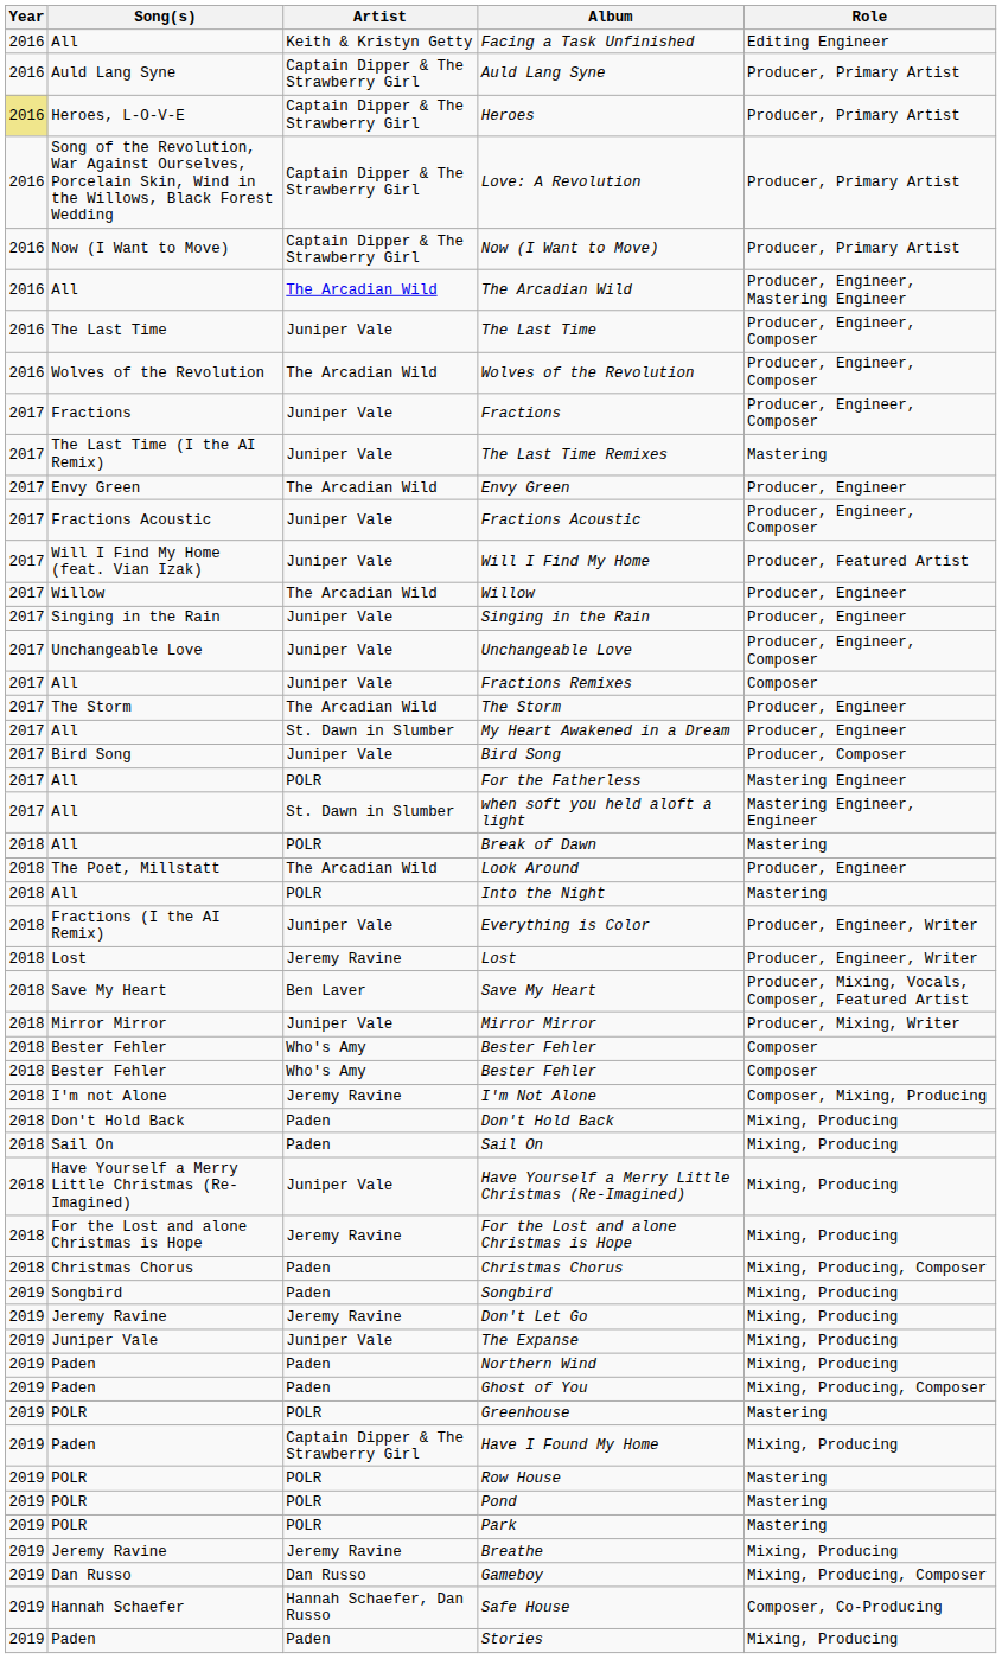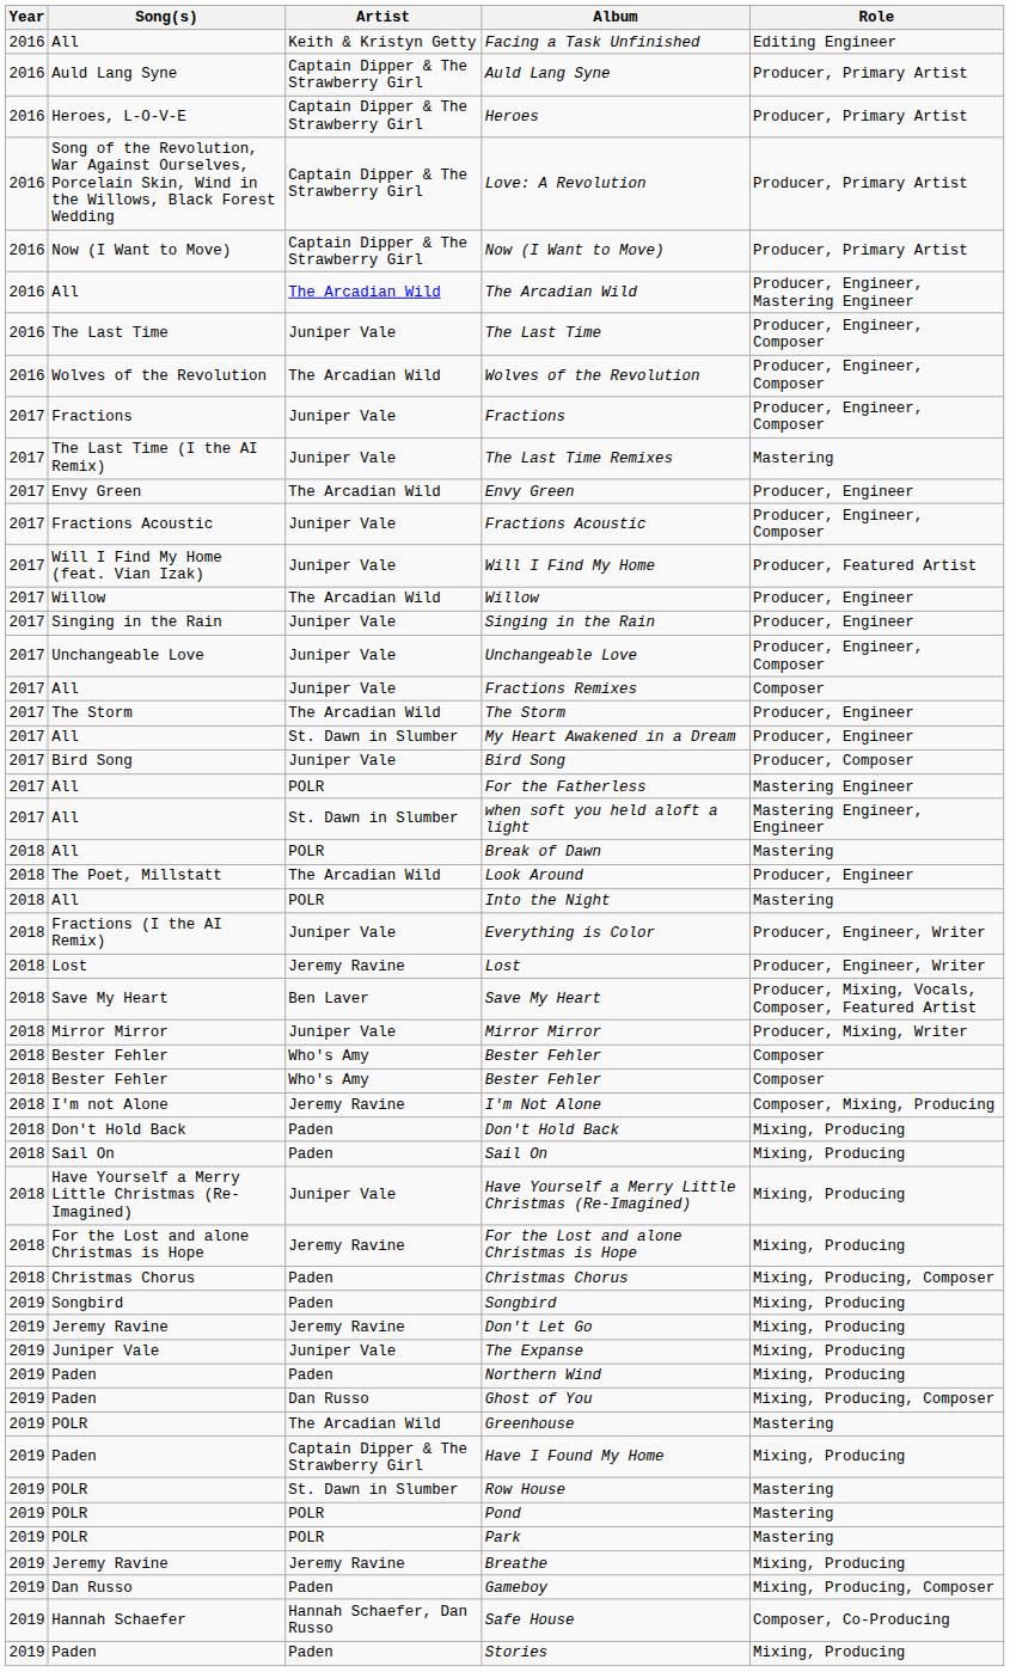Heroes | Year: khaki background -> no background
Ghost of You | Artist: Paden -> Dan Russo
Greenhouse | Artist: POLR -> The Arcadian Wild
Row House | Artist: POLR -> St. Dawn in Slumber
Gameboy | Artist: Dan Russo -> Paden
